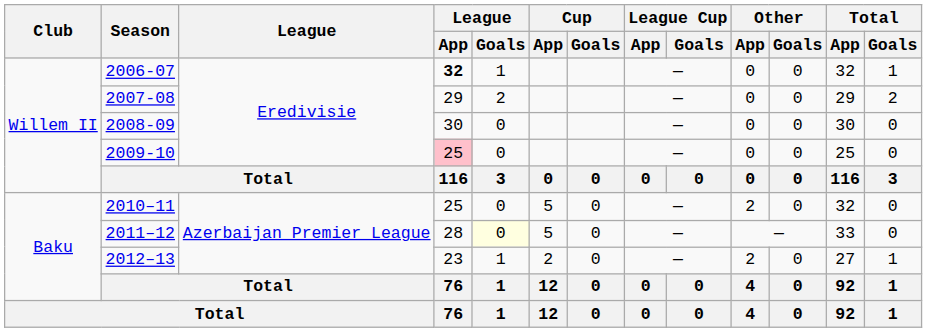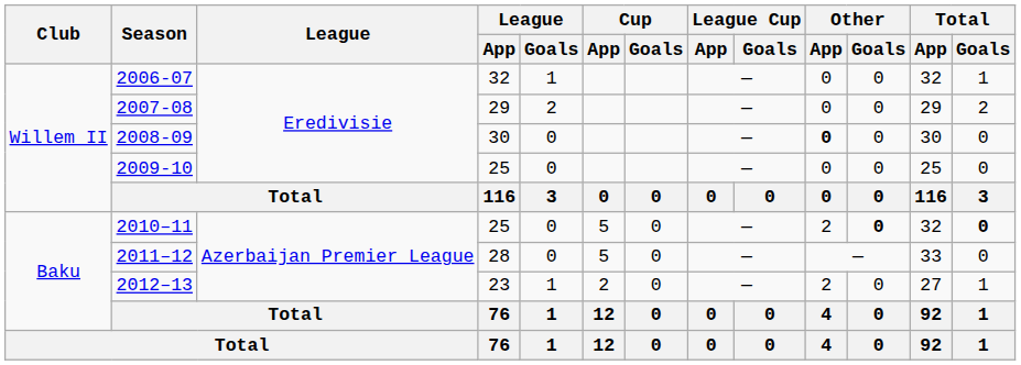2006-07 | League / App: bold -> normal
2008-09 | Other / App: normal -> bold
2009-10 | League / App: pink background -> no background
2010–11 | Other / Goals: normal -> bold
2010–11 | Total / Goals: normal -> bold
2011–12 | League / Goals: lightyellow background -> no background
